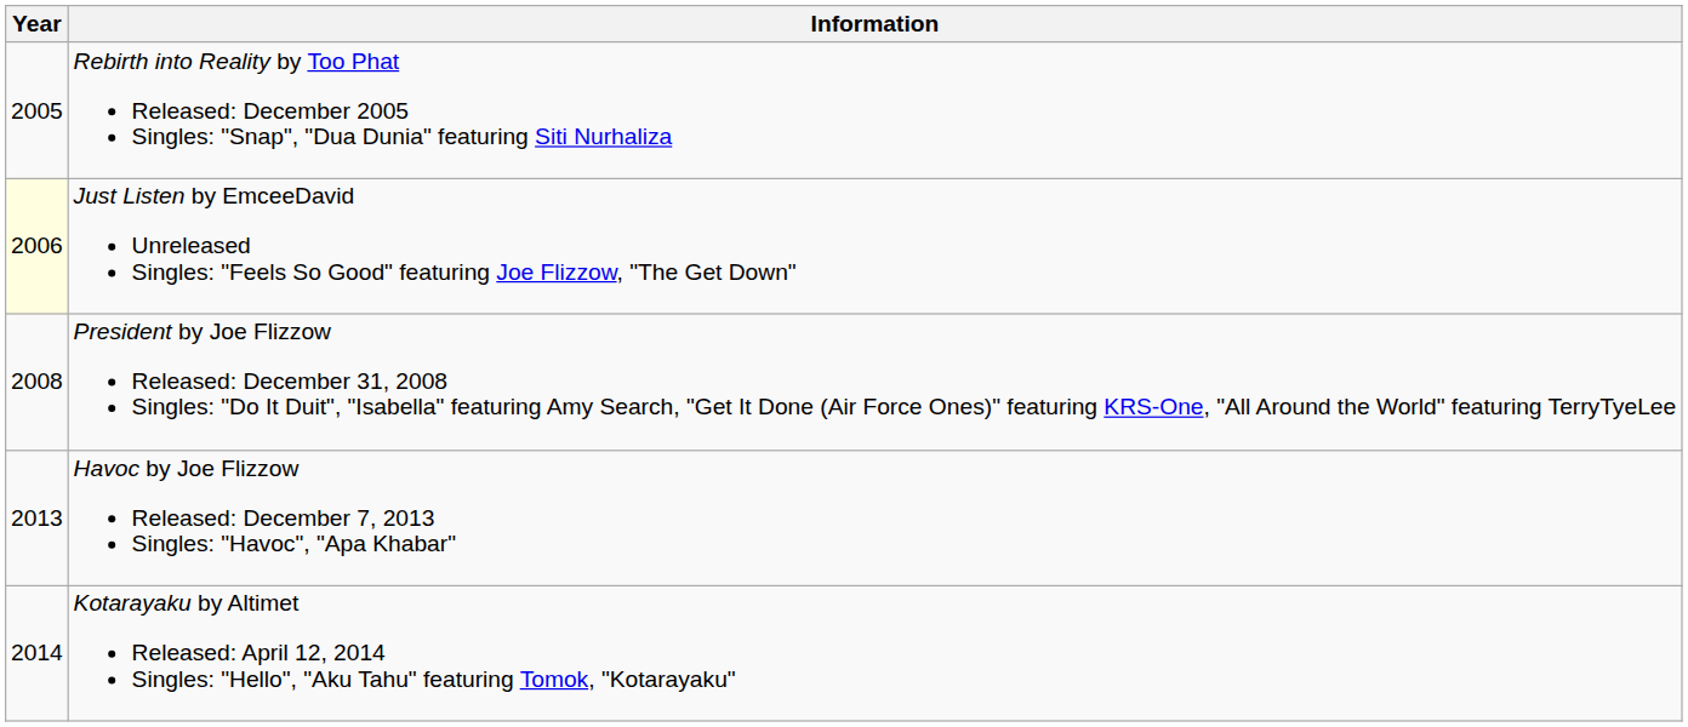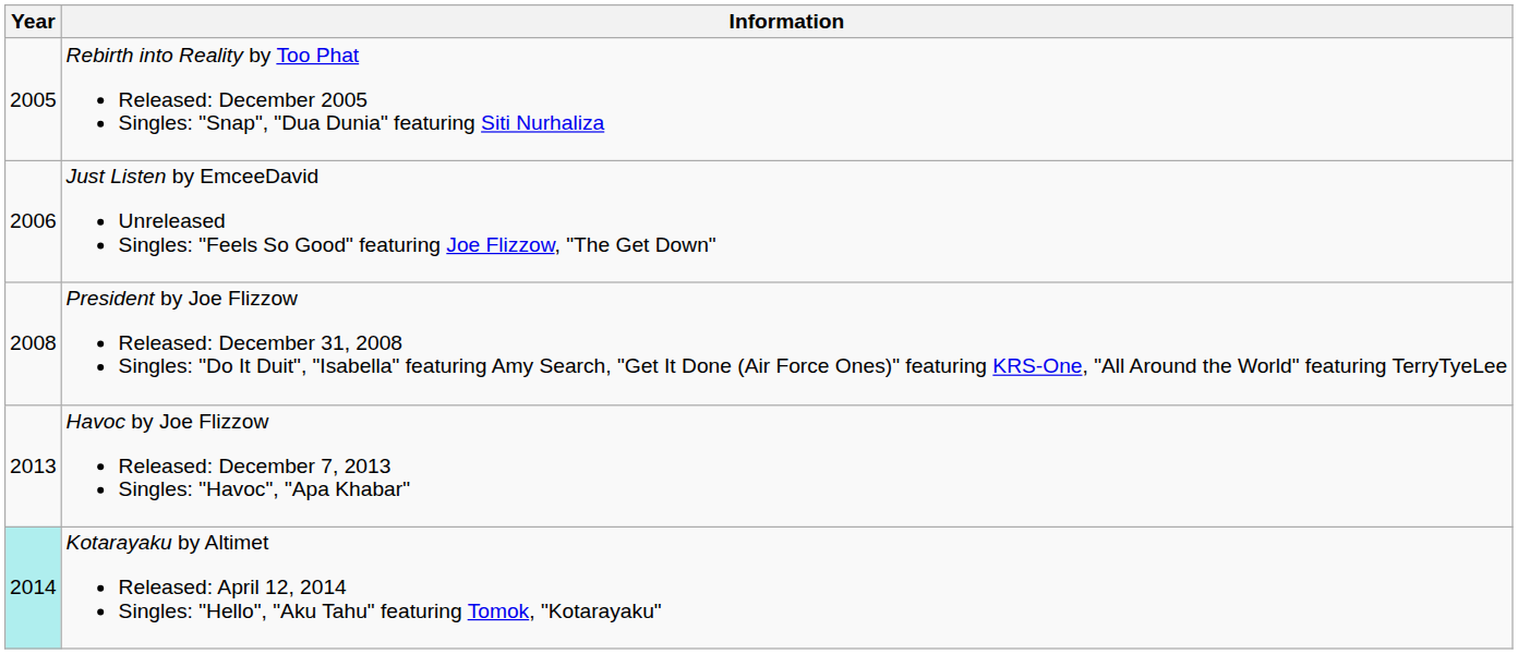row 3 | Year: lightyellow background -> no background
row 6 | Year: no background -> paleturquoise background
